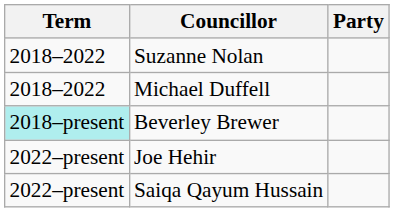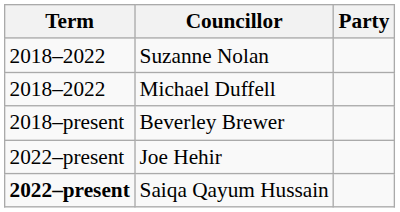Beverley Brewer | Term: paleturquoise background -> no background
Saiqa Qayum Hussain | Term: normal -> bold
